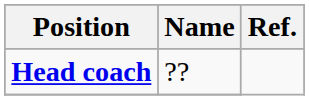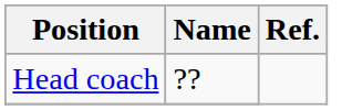Head coach | Position: bold -> normal
